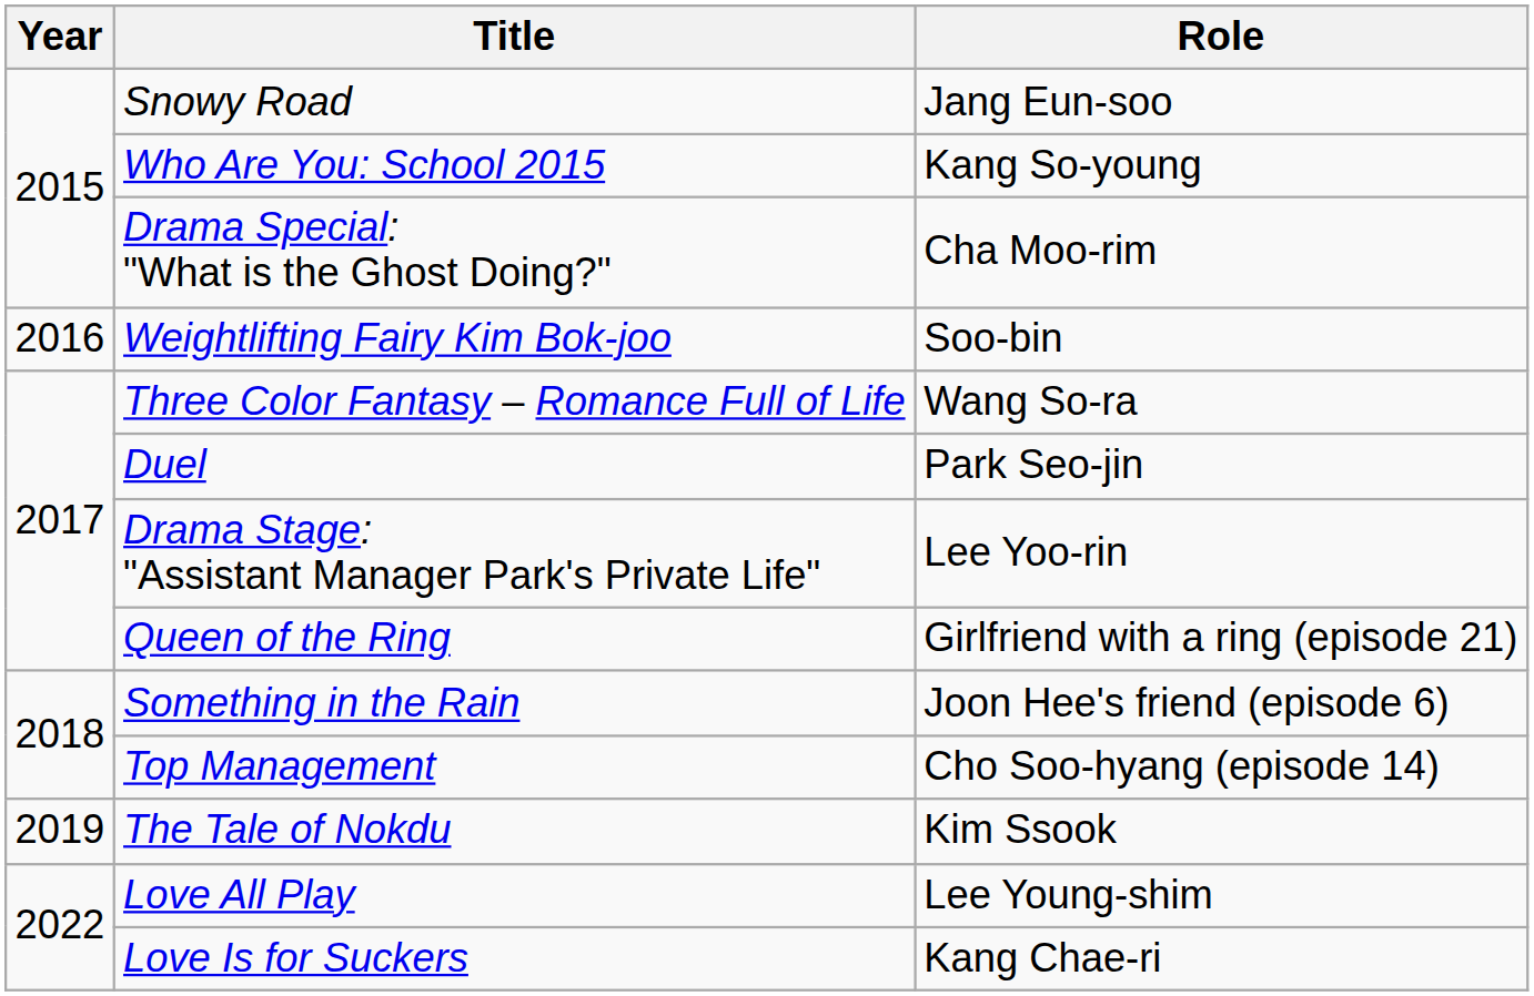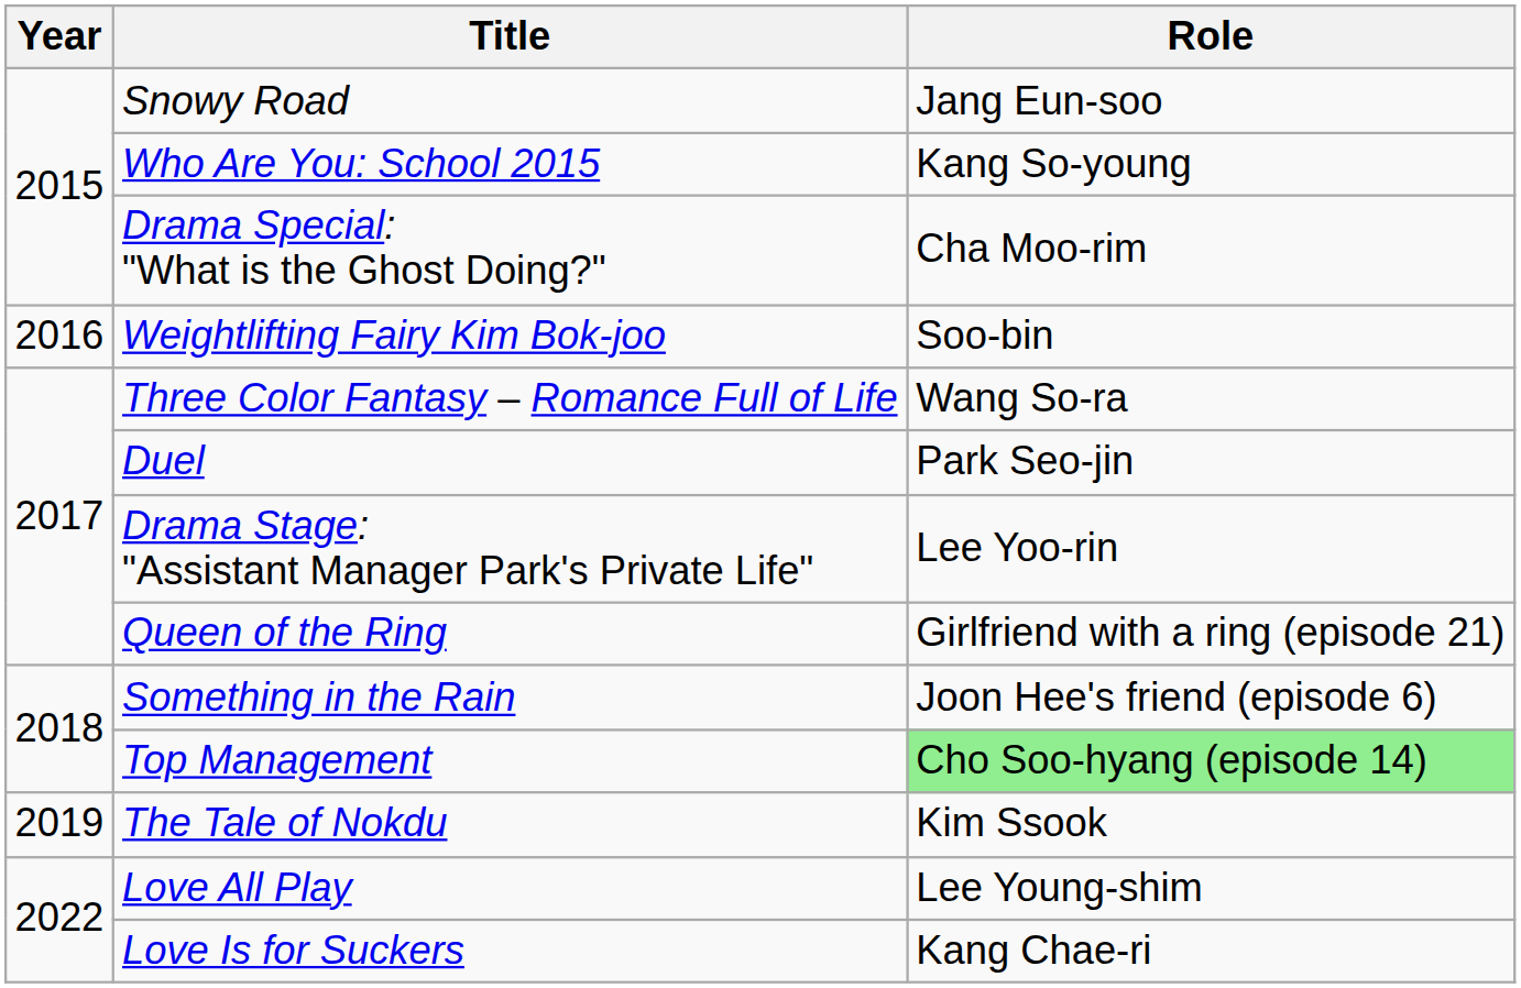Top Management | Role: no background -> lightgreen background
